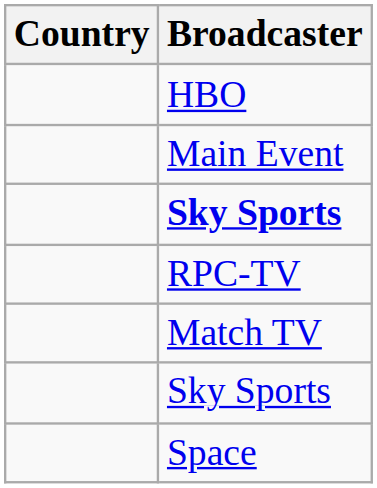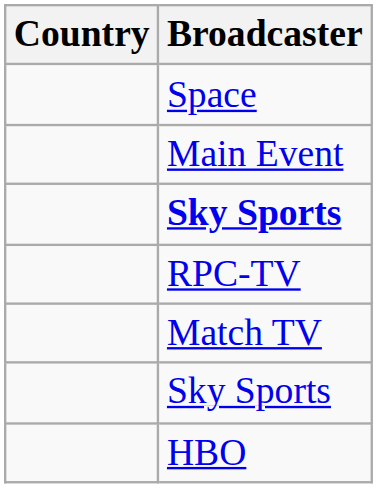row 2 | Broadcaster: HBO -> Space
row 8 | Broadcaster: Space -> HBO
